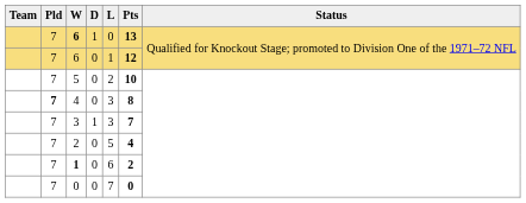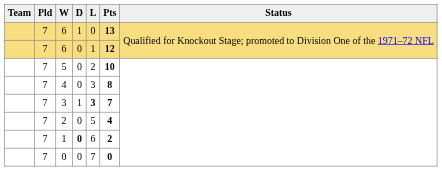row 2 | W: bold -> normal
row 5 | Pld: bold -> normal
row 6 | L: normal -> bold
row 8 | W: bold -> normal
row 8 | D: normal -> bold
